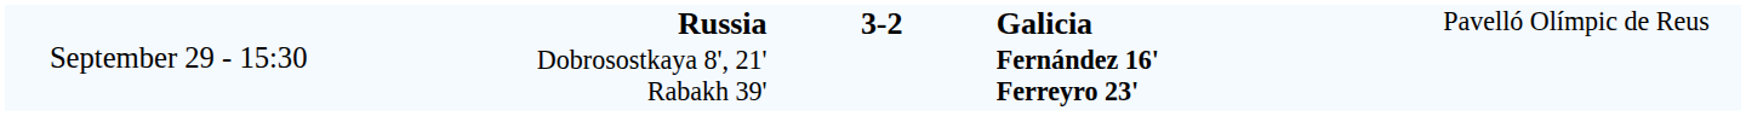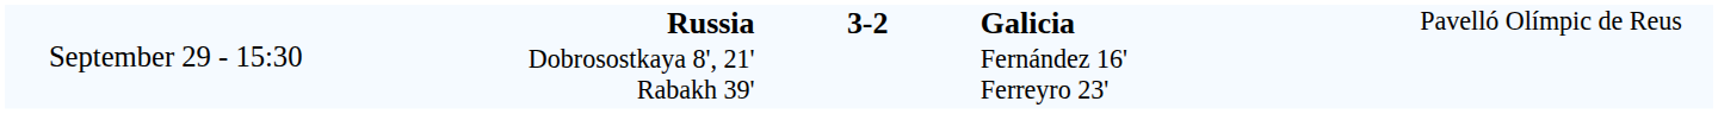Dobrosostkaya 8', 21' Rabakh 39' | column 4: bold -> normal
